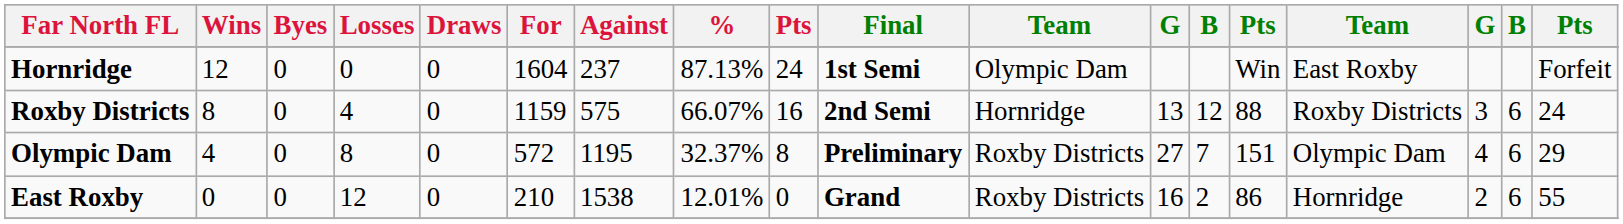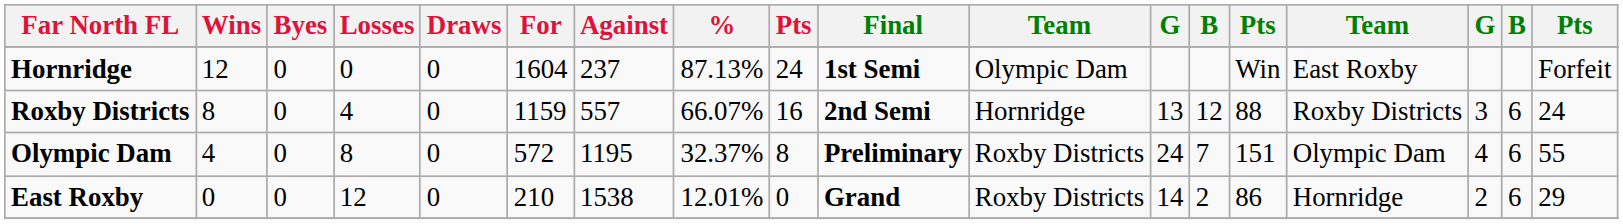row 3 | Against: 575 -> 557
row 4 | column 12: 27 -> 24
row 4 | column 18: 29 -> 55
row 5 | column 12: 16 -> 14
row 5 | column 18: 55 -> 29
